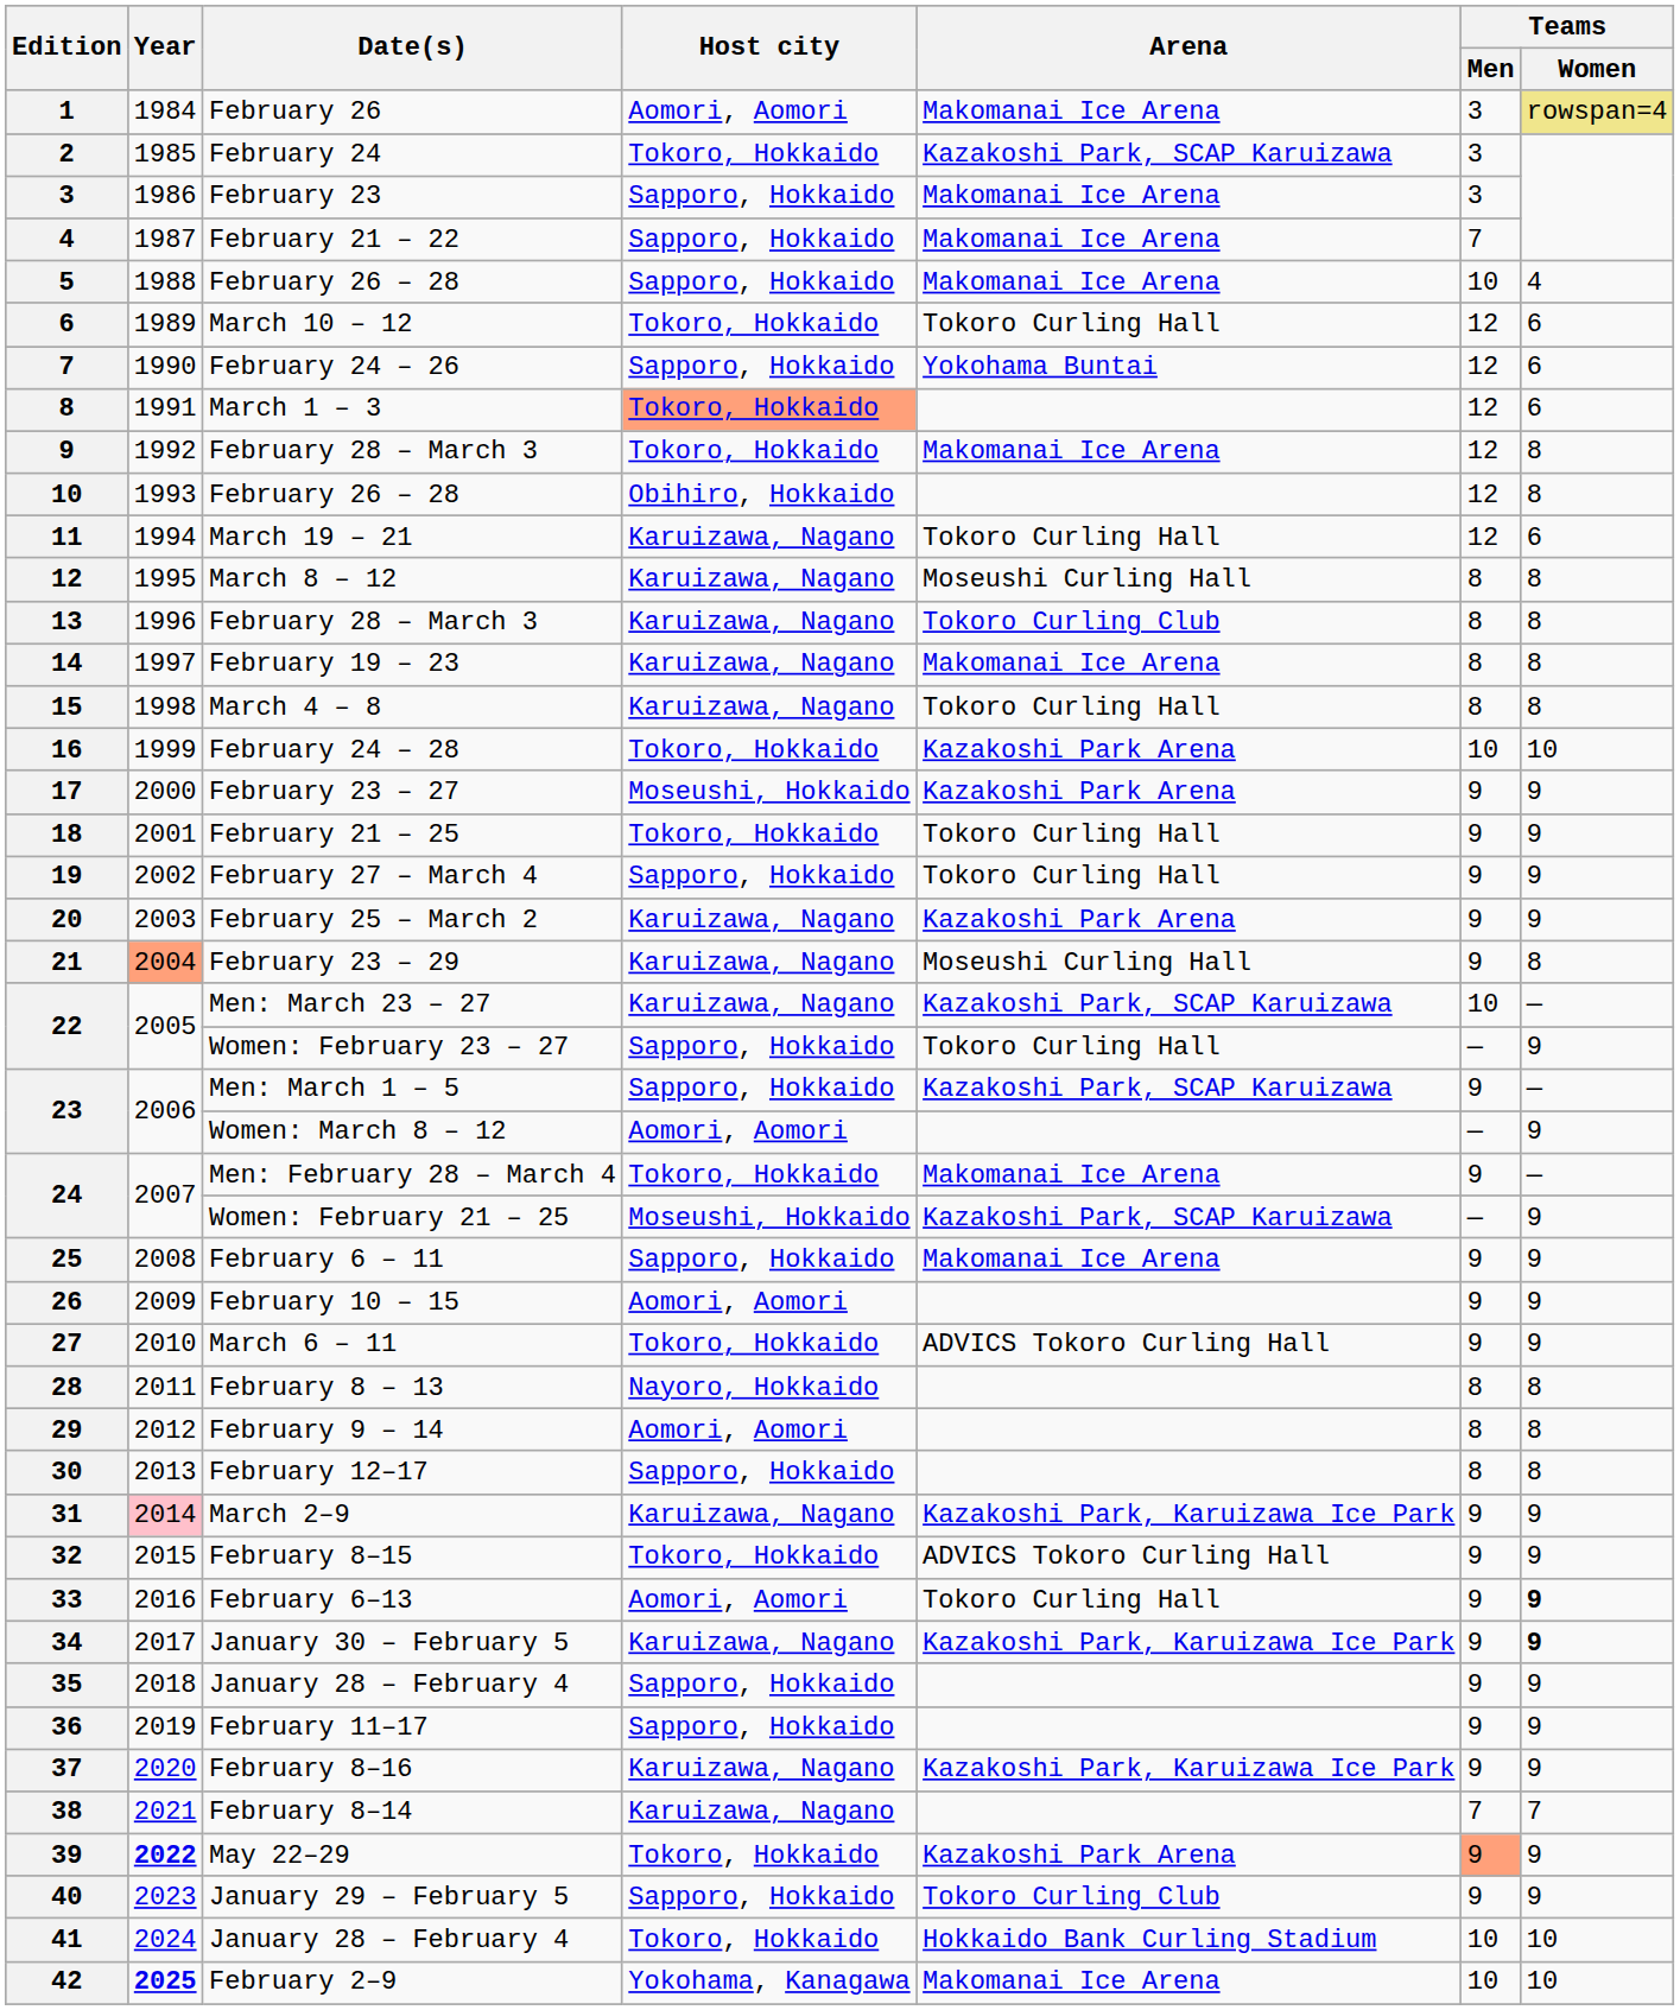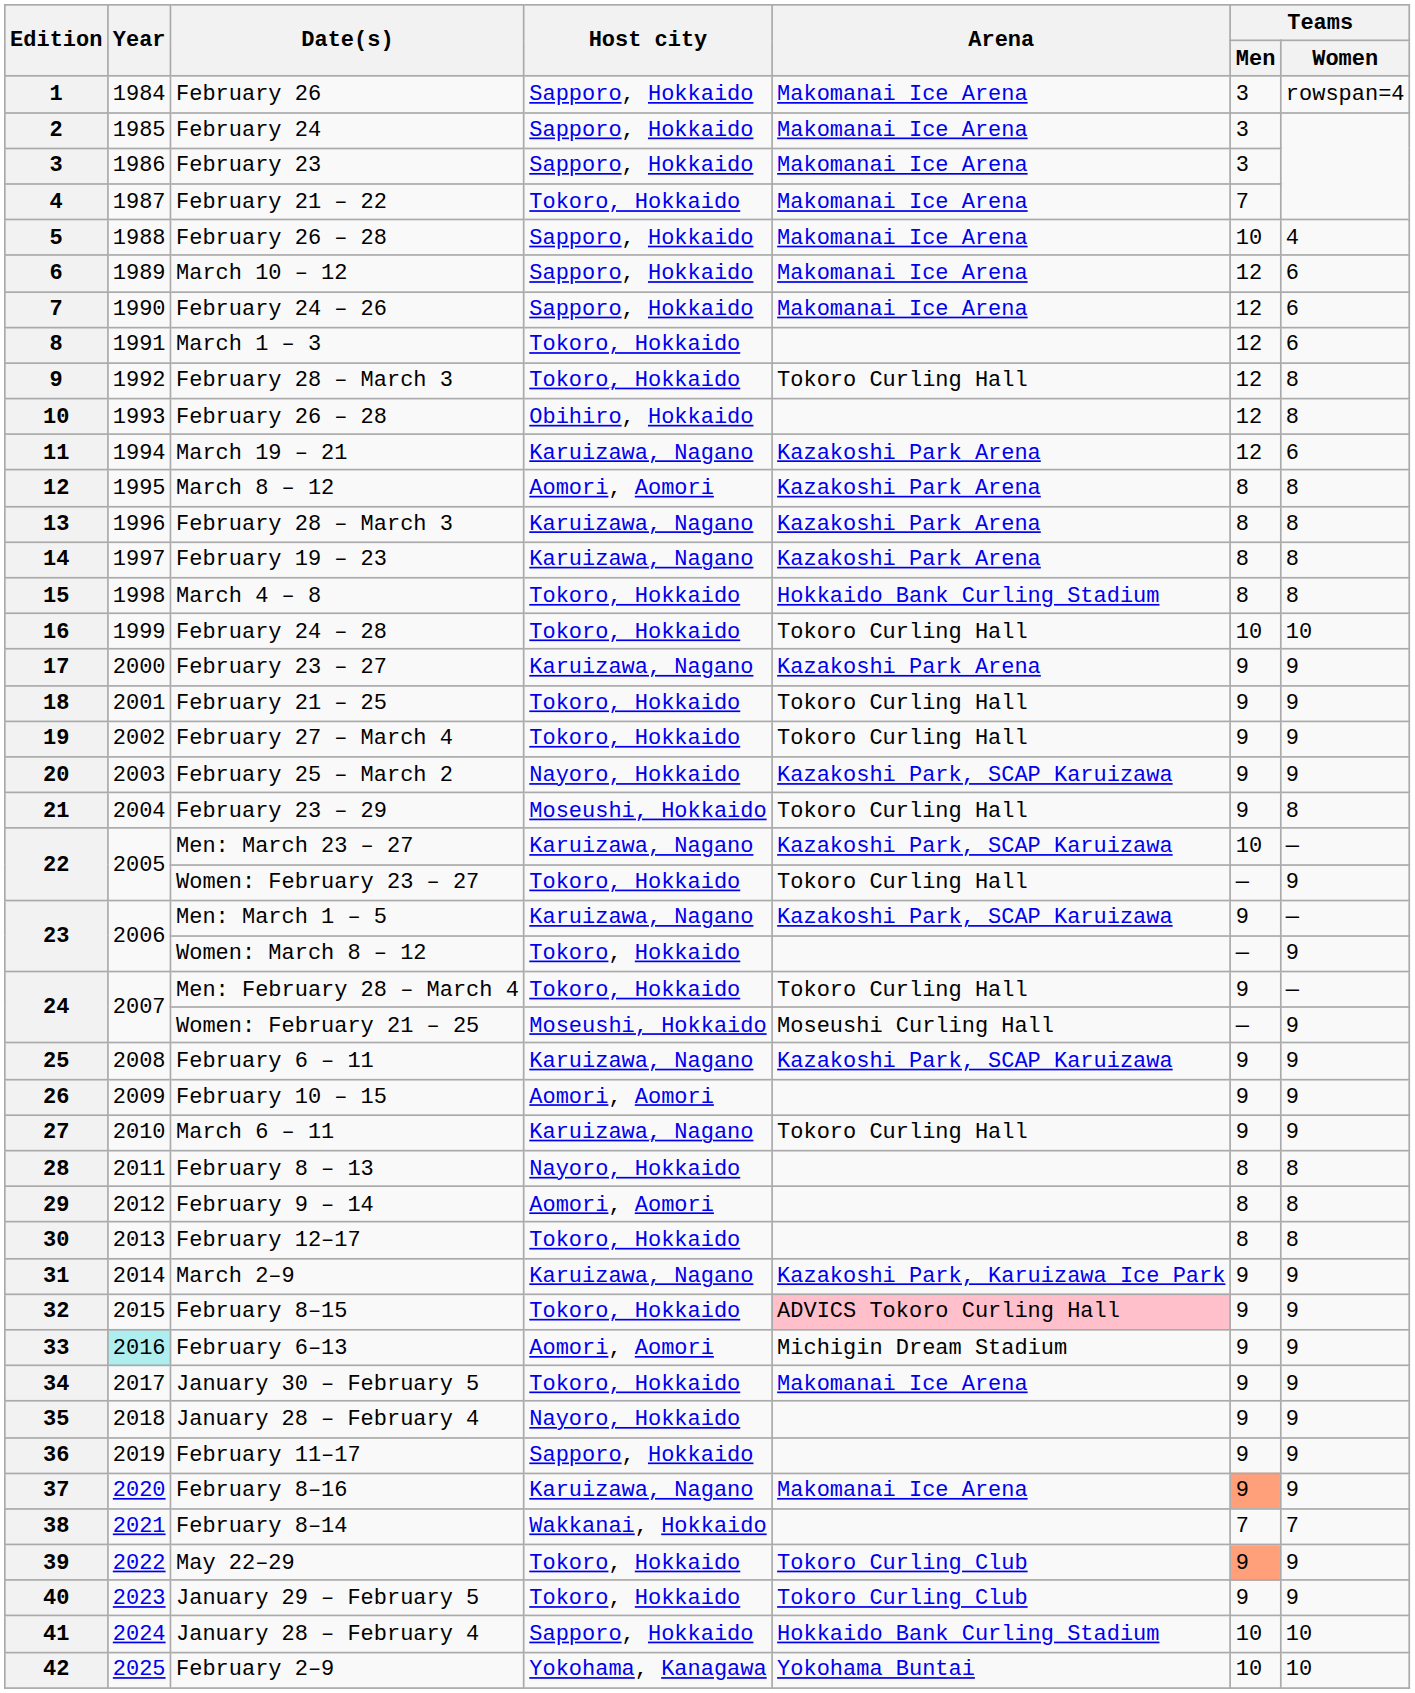February 26 | Host city: Aomori, Aomori -> Sapporo, Hokkaido
February 26 | Teams / Women: khaki background -> no background
February 24 | Host city: Tokoro, Hokkaido -> Sapporo, Hokkaido
February 24 | Arena: Kazakoshi Park, SCAP Karuizawa -> Makomanai Ice Arena
February 21 – 22 | Host city: Sapporo, Hokkaido -> Tokoro, Hokkaido
March 10 – 12 | Host city: Tokoro, Hokkaido -> Sapporo, Hokkaido
March 10 – 12 | Arena: Tokoro Curling Hall -> Makomanai Ice Arena
February 24 – 26 | Arena: Yokohama Buntai -> Makomanai Ice Arena
March 1 – 3 | Host city: lightsalmon background -> no background
9 / February 28 – March 3 | Arena: Makomanai Ice Arena -> Tokoro Curling Hall
March 19 – 21 | Arena: Tokoro Curling Hall -> Kazakoshi Park Arena
March 8 – 12 | Host city: Karuizawa, Nagano -> Aomori, Aomori
March 8 – 12 | Arena: Moseushi Curling Hall -> Kazakoshi Park Arena
13 / February 28 – March 3 | Arena: Tokoro Curling Club -> Kazakoshi Park Arena
February 19 – 23 | Arena: Makomanai Ice Arena -> Kazakoshi Park Arena
March 4 – 8 | Host city: Karuizawa, Nagano -> Tokoro, Hokkaido
March 4 – 8 | Arena: Tokoro Curling Hall -> Hokkaido Bank Curling Stadium
February 24 – 28 | Arena: Kazakoshi Park Arena -> Tokoro Curling Hall
February 23 – 27 | Host city: Moseushi, Hokkaido -> Karuizawa, Nagano
February 27 – March 4 | Host city: Sapporo, Hokkaido -> Tokoro, Hokkaido
February 25 – March 2 | Host city: Karuizawa, Nagano -> Nayoro, Hokkaido
February 25 – March 2 | Arena: Kazakoshi Park Arena -> Kazakoshi Park, SCAP Karuizawa
February 23 – 29 | Year: lightsalmon background -> no background
February 23 – 29 | Host city: Karuizawa, Nagano -> Moseushi, Hokkaido
February 23 – 29 | Arena: Moseushi Curling Hall -> Tokoro Curling Hall
Women: February 23 – 27 | Host city: Sapporo, Hokkaido -> Tokoro, Hokkaido
Men: March 1 – 5 | Host city: Sapporo, Hokkaido -> Karuizawa, Nagano
Women: March 8 – 12 | Host city: Aomori, Aomori -> Tokoro, Hokkaido
Men: February 28 – March 4 | Arena: Makomanai Ice Arena -> Tokoro Curling Hall
Women: February 21 – 25 | Arena: Kazakoshi Park, SCAP Karuizawa -> Moseushi Curling Hall
February 6 – 11 | Host city: Sapporo, Hokkaido -> Karuizawa, Nagano
February 6 – 11 | Arena: Makomanai Ice Arena -> Kazakoshi Park, SCAP Karuizawa
March 6 – 11 | Host city: Tokoro, Hokkaido -> Karuizawa, Nagano
March 6 – 11 | Arena: ADVICS Tokoro Curling Hall -> Tokoro Curling Hall
February 12–17 | Host city: Sapporo, Hokkaido -> Tokoro, Hokkaido
March 2–9 | Year: pink background -> no background
February 8–15 | Arena: no background -> pink background
February 6–13 | Year: no background -> paleturquoise background
February 6–13 | Arena: Tokoro Curling Hall -> Michigin Dream Stadium
February 6–13 | Teams / Women: bold -> normal
January 30 – February 5 | Host city: Karuizawa, Nagano -> Tokoro, Hokkaido
January 30 – February 5 | Arena: Kazakoshi Park, Karuizawa Ice Park -> Makomanai Ice Arena
January 30 – February 5 | Teams / Women: bold -> normal
35 / January 28 – February 4 | Host city: Sapporo, Hokkaido -> Nayoro, Hokkaido
February 8–16 | Arena: Kazakoshi Park, Karuizawa Ice Park -> Makomanai Ice Arena
February 8–16 | Teams / Men: no background -> lightsalmon background
February 8–14 | Host city: Karuizawa, Nagano -> Wakkanai, Hokkaido
May 22–29 | Year: bold -> normal
May 22–29 | Arena: Kazakoshi Park Arena -> Tokoro Curling Club
January 29 – February 5 | Host city: Sapporo, Hokkaido -> Tokoro, Hokkaido
41 / January 28 – February 4 | Host city: Tokoro, Hokkaido -> Sapporo, Hokkaido
February 2–9 | Year: bold -> normal
February 2–9 | Arena: Makomanai Ice Arena -> Yokohama Buntai
